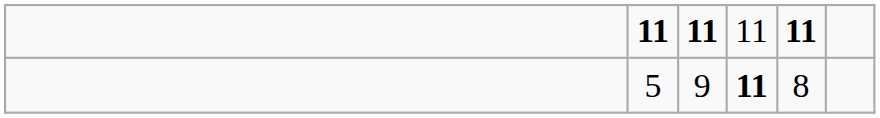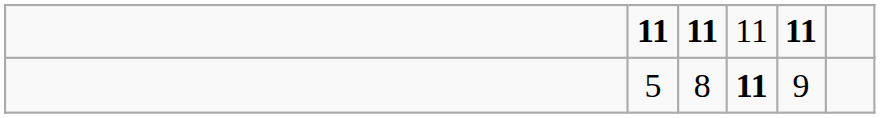row 2 | column 3: 9 -> 8
row 2 | column 5: 8 -> 9
